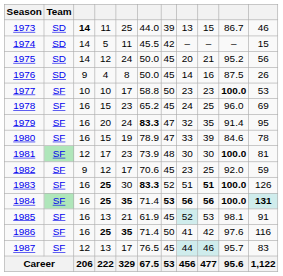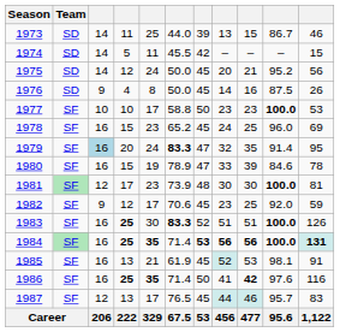1973 | column 3: bold -> normal
1979 | column 3: no background -> lightblue background
1983 | column 9: bold -> normal
1986 | column 9: normal -> bold
